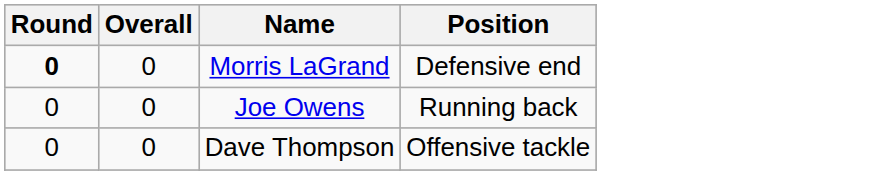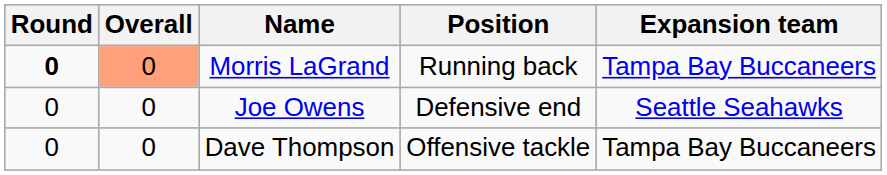+ column: Expansion team | Tampa Bay Buccaneers | Seattle Seahawks | Tampa Bay Buccaneers
Morris LaGrand | Overall: no background -> lightsalmon background
Morris LaGrand | Position: Defensive end -> Running back
Joe Owens | Position: Running back -> Defensive end
